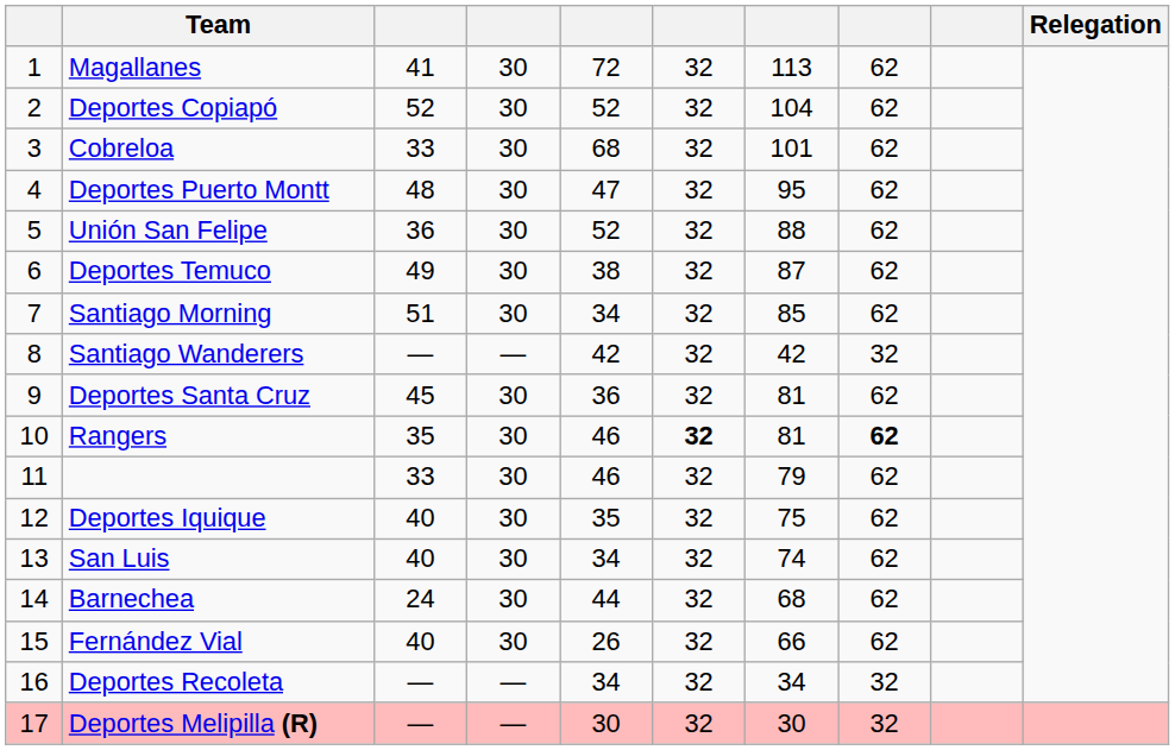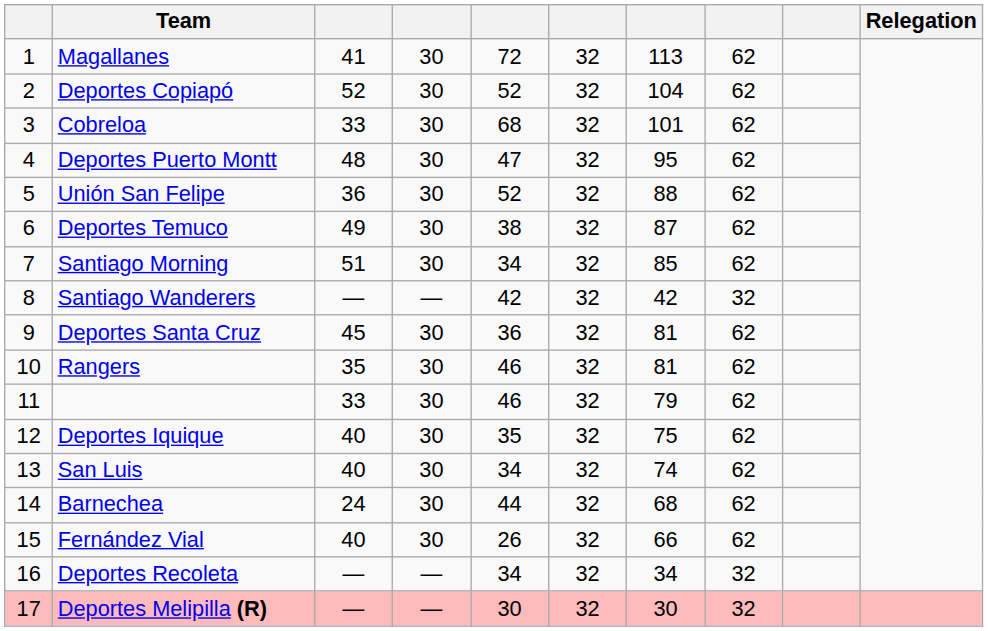Rangers | column 6: bold -> normal
Rangers | column 8: bold -> normal
